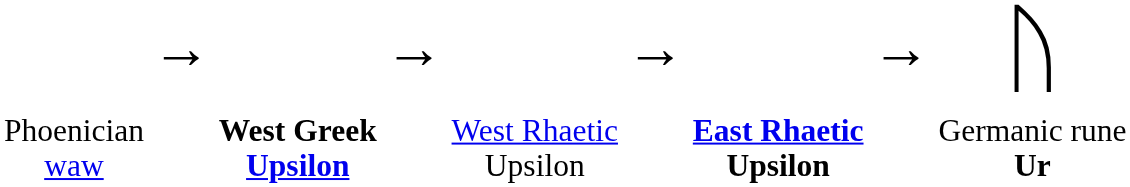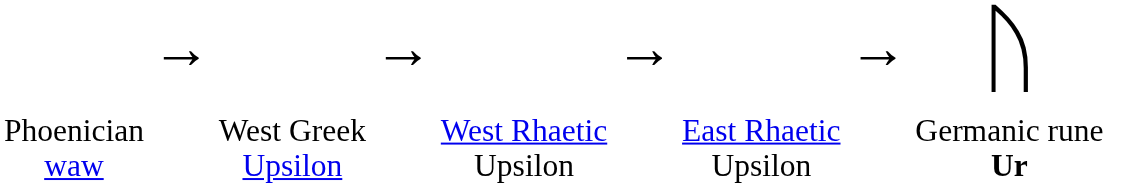Phoenician waw | column 3: bold -> normal
Phoenician waw | column 7: bold -> normal
